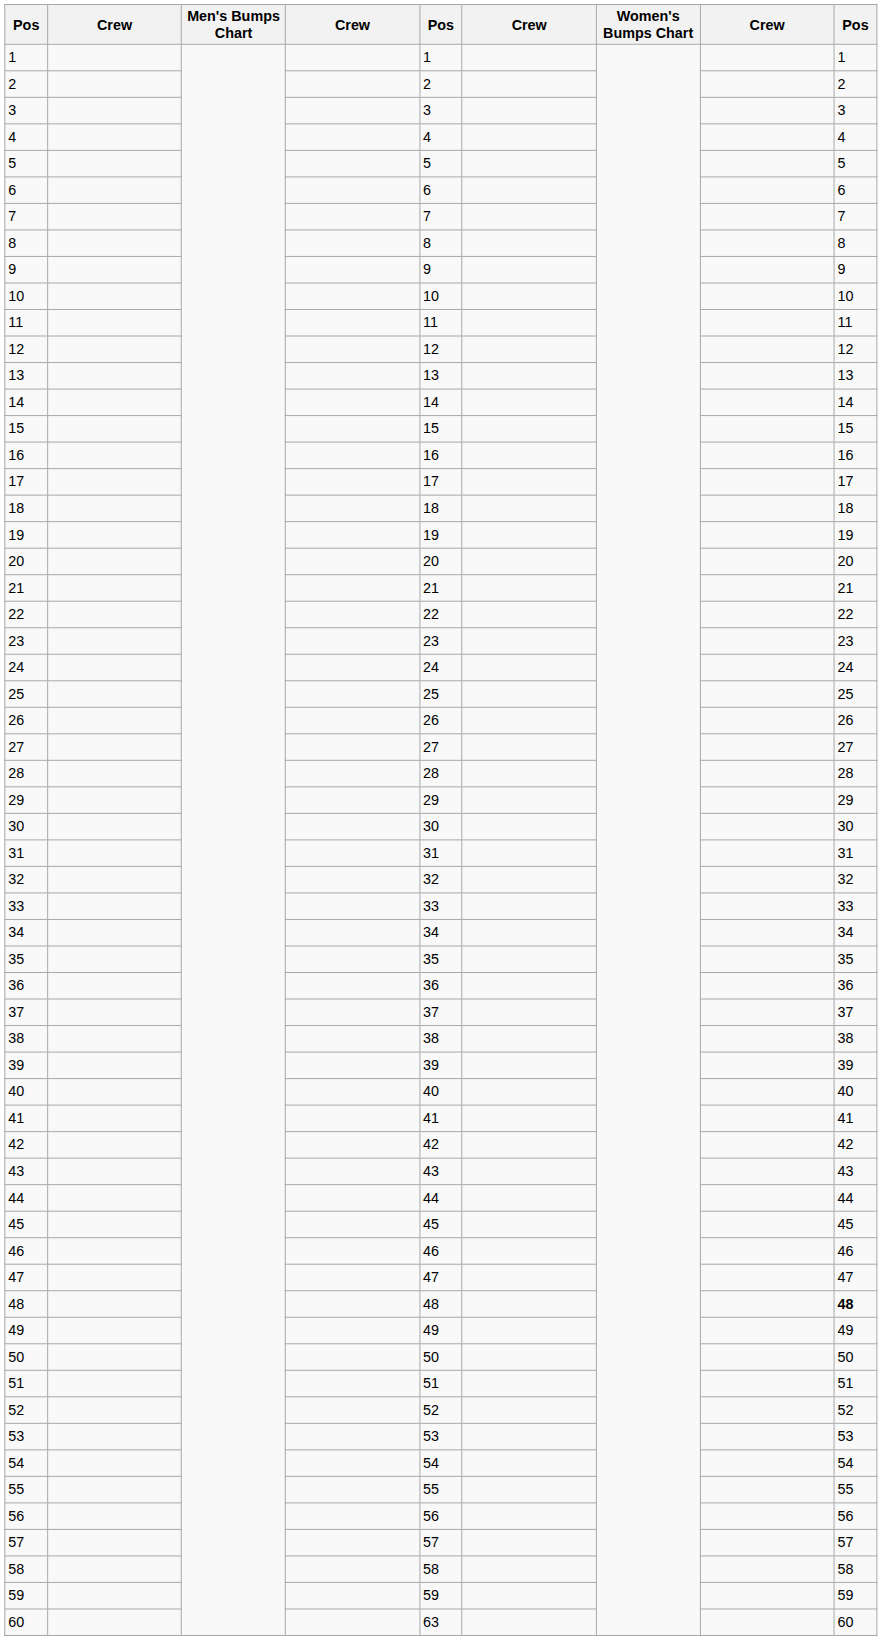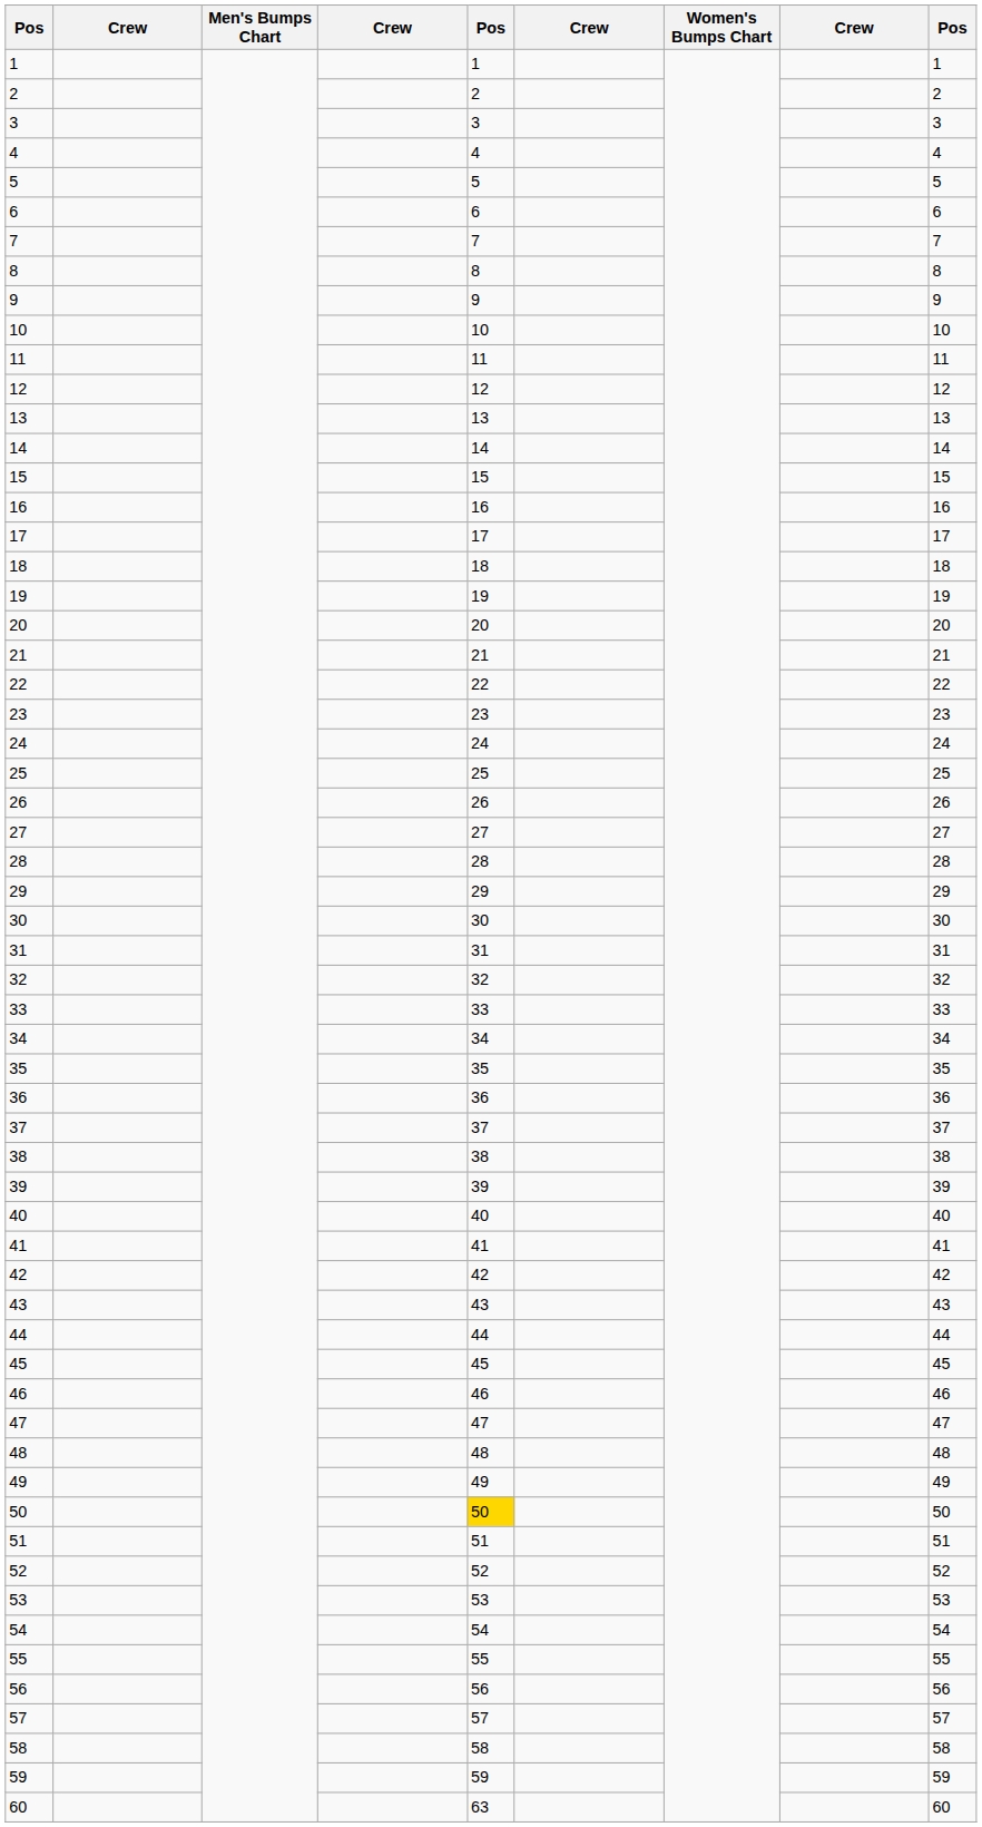row 49 | column 9: bold -> normal
row 51 | column 5: no background -> gold background
